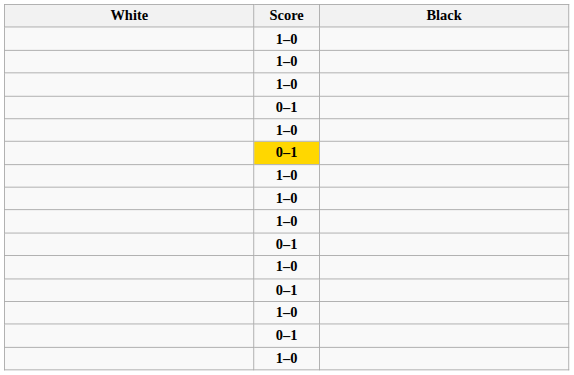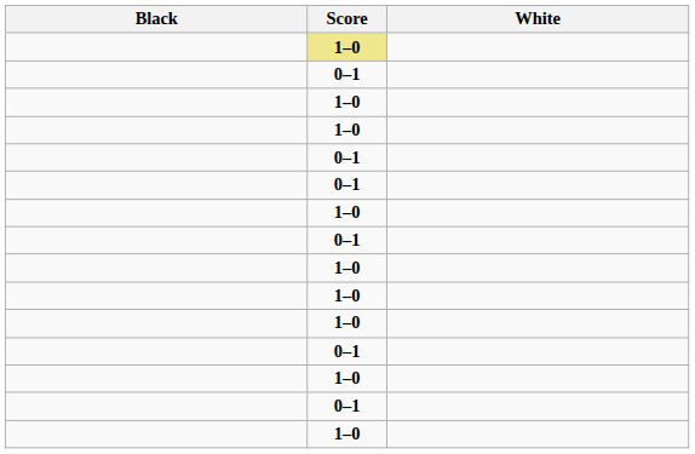columns swapped: White <-> Black
row 2 | Score: no background -> khaki background
row 3 | Score: 1–0 -> 0–1
row 5 | Score: 0–1 -> 1–0
row 6 | Score: 1–0 -> 0–1
row 7 | Score: gold background -> no background
row 9 | Score: 1–0 -> 0–1
row 11 | Score: 0–1 -> 1–0
